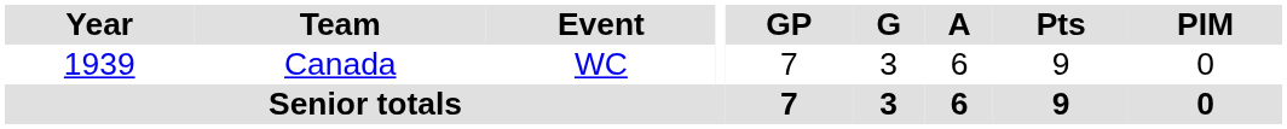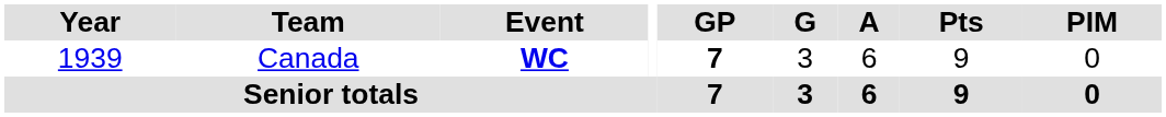Canada | Event: normal -> bold
Canada | GP: normal -> bold
